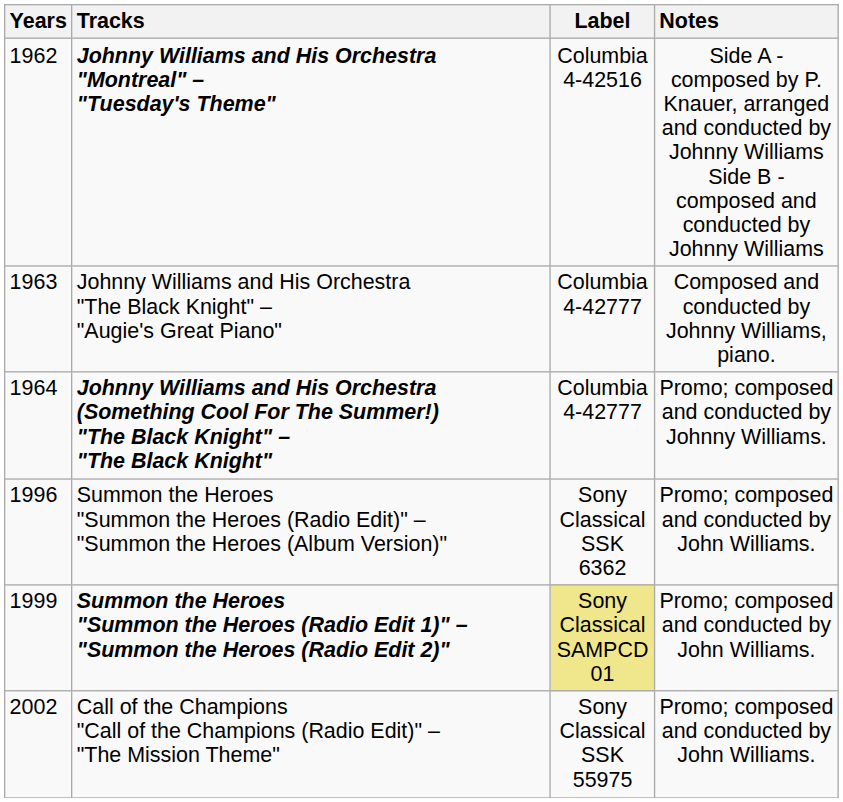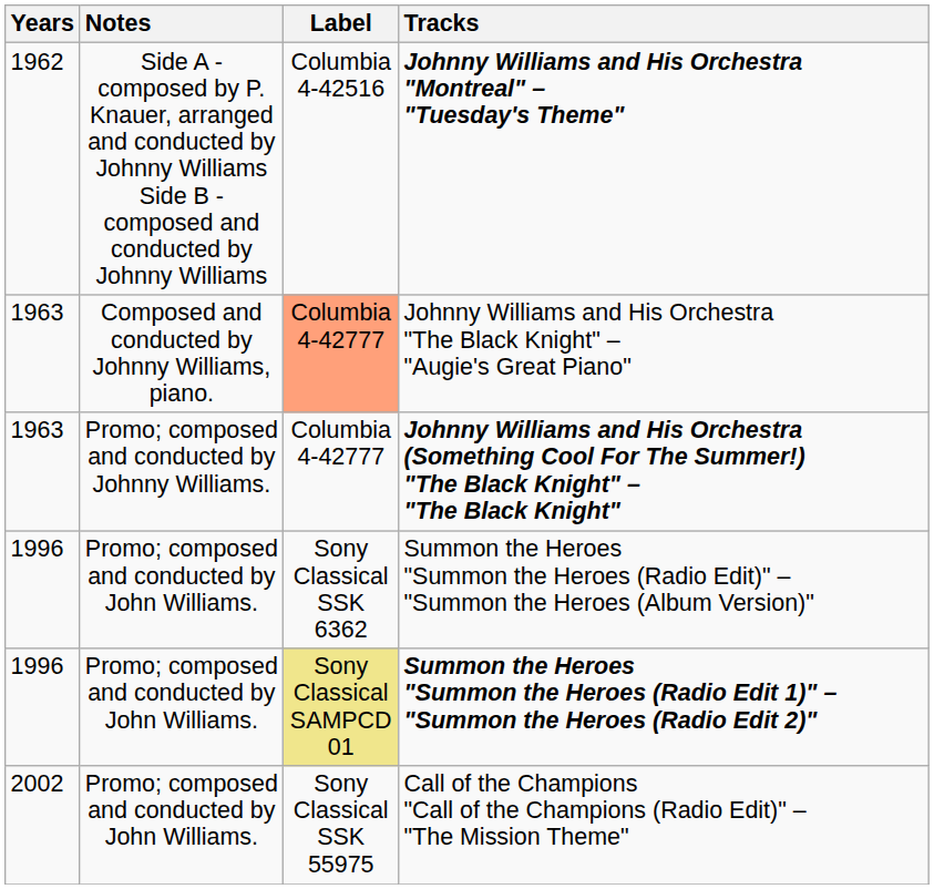columns swapped: Tracks <-> Notes
row 3 | Label: no background -> lightsalmon background
row 4 | Years: 1964 -> 1963
row 6 | Years: 1999 -> 1996
